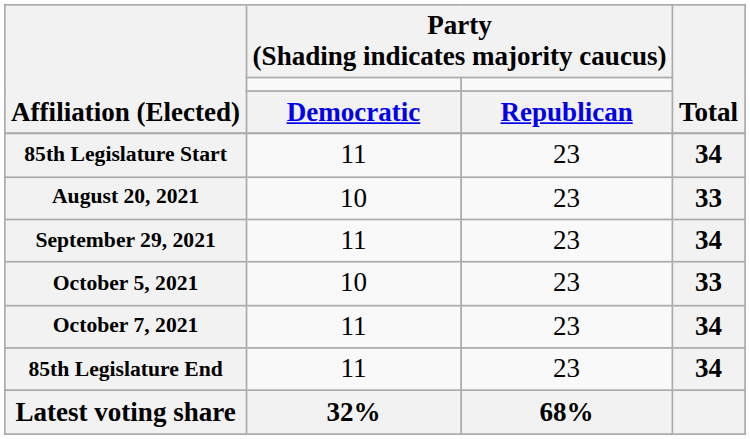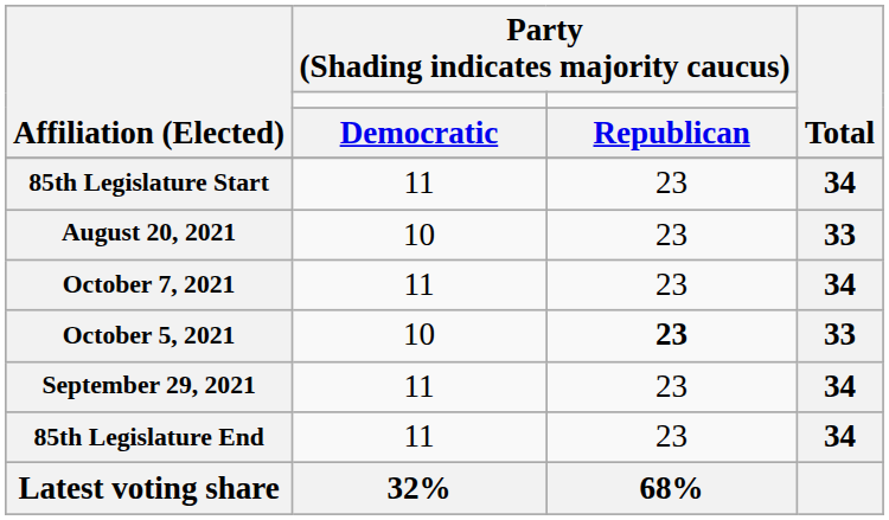rows swapped: September 29, 2021 <-> October 7, 2021
October 5, 2021 | column 3: normal -> bold
